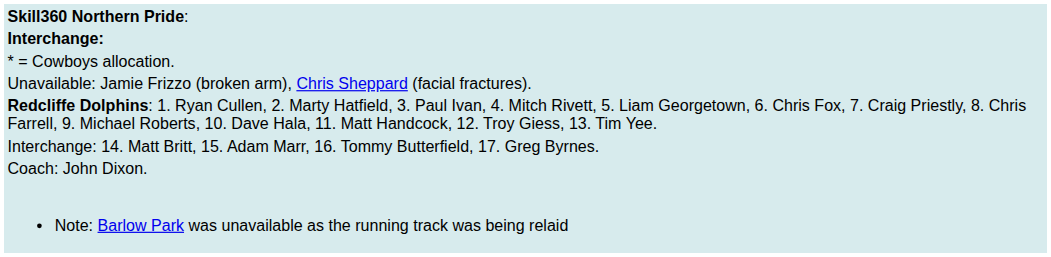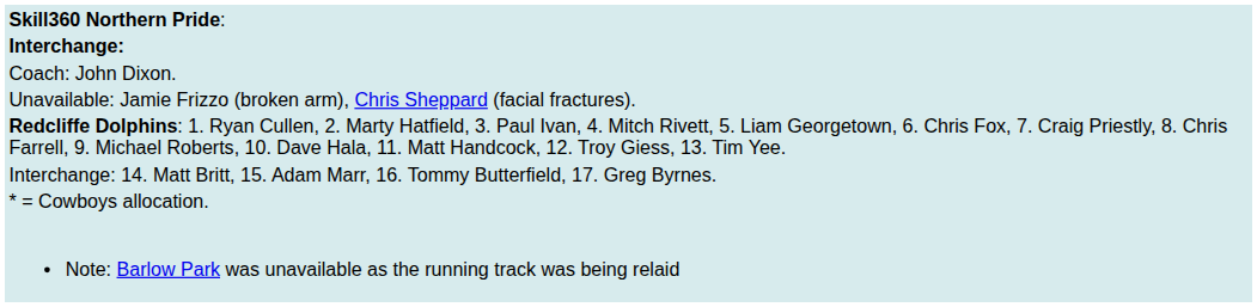row 3 | column 1: * = Cowboys allocation. -> Coach: John Dixon.
row 7 | column 1: Coach: John Dixon. -> * = Cowboys allocation.
